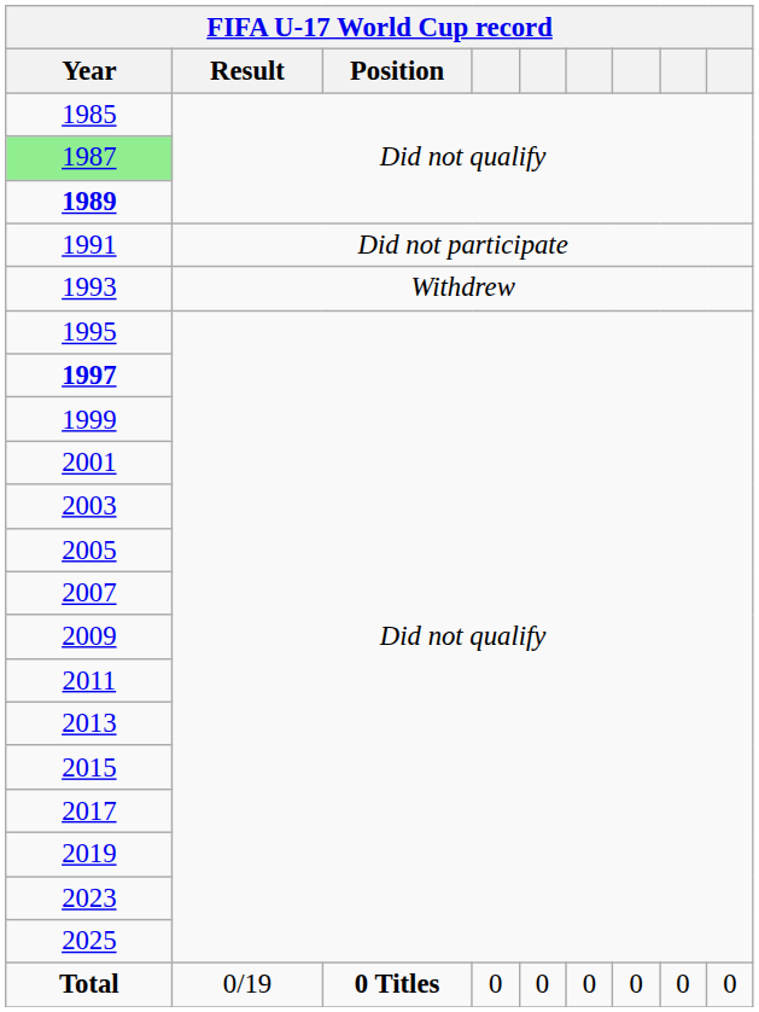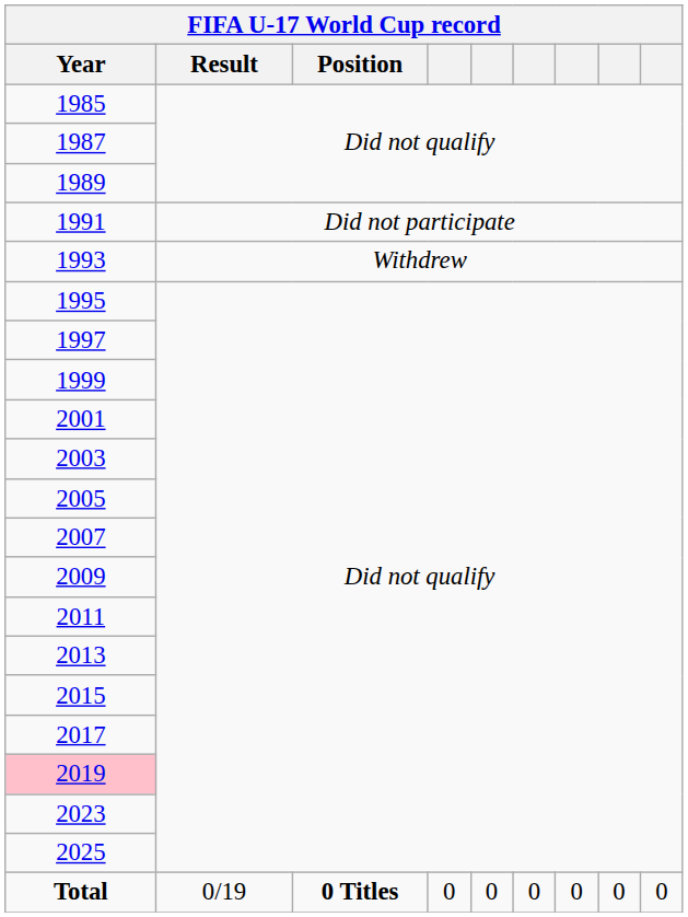1987 | Year: lightgreen background -> no background
1989 | Year: bold -> normal
1997 | Year: bold -> normal
2019 | Year: no background -> pink background
